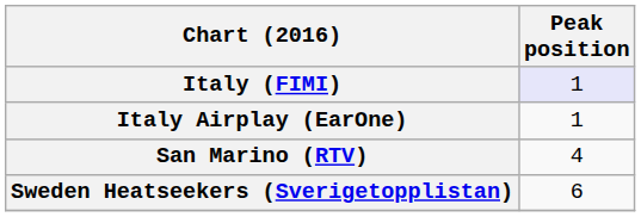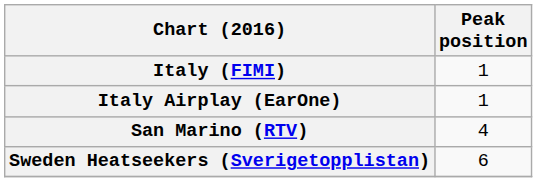Italy (FIMI) | Peak position: lavender background -> no background
